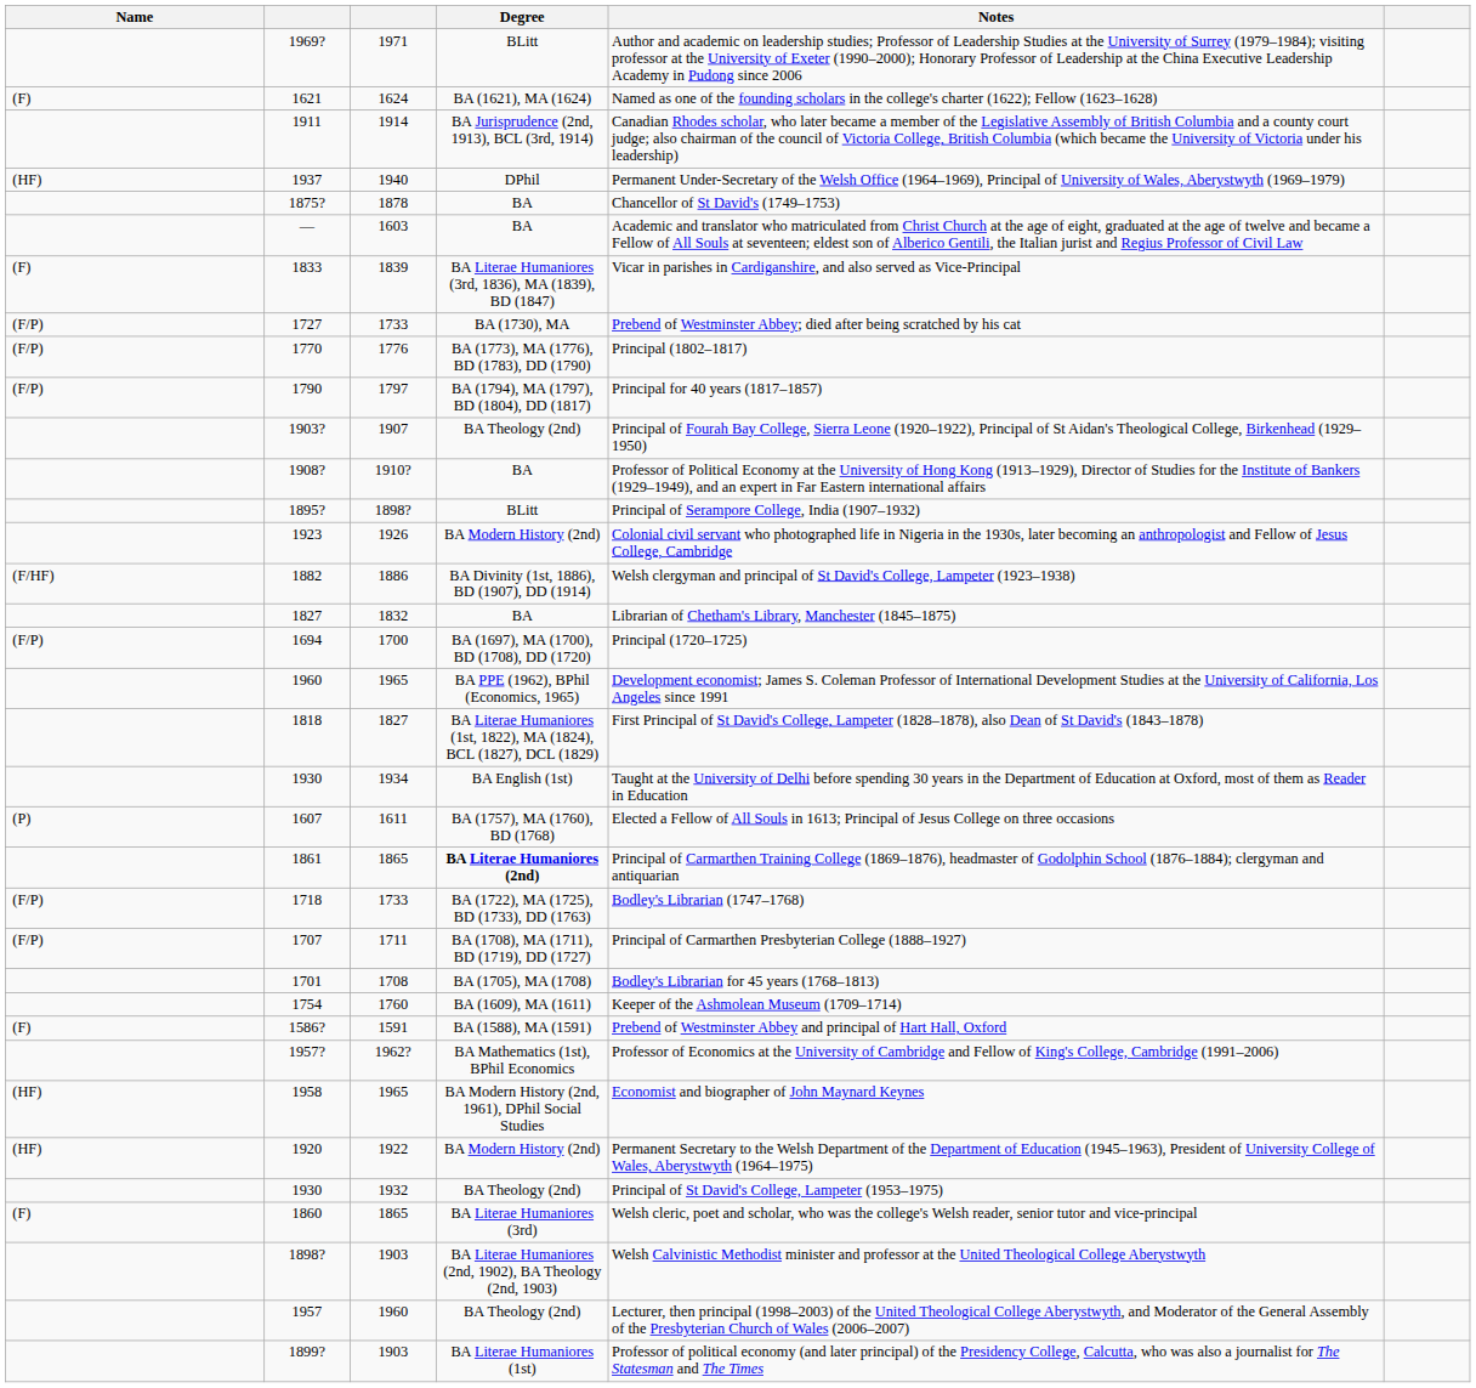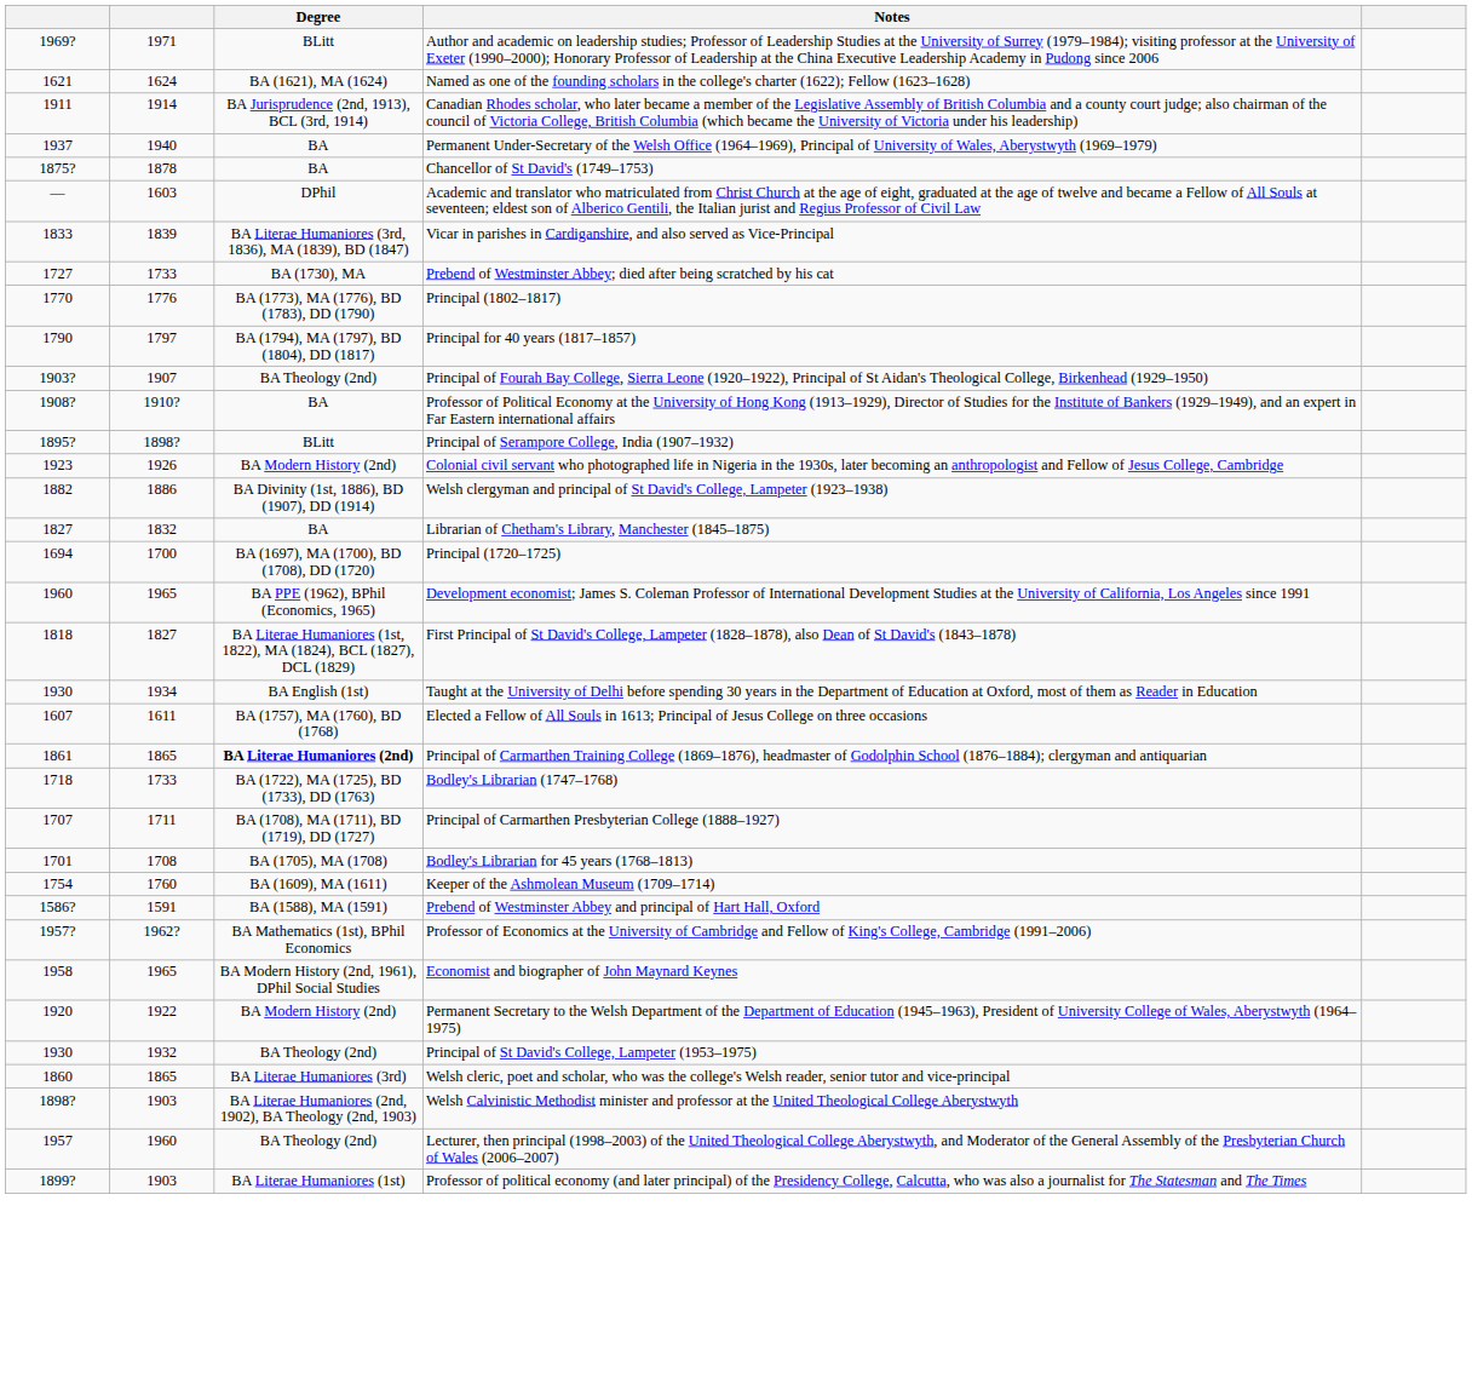- column: Name | (F) | (HF) | (F) | (F/P) | (F/P) | (F/P) | (F/HF) | (F/P) | (P) | (F/P) | (F/P) | (F) | (HF) | (HF) | (F)
1937 | Degree: DPhil -> BA
— | Degree: BA -> DPhil
